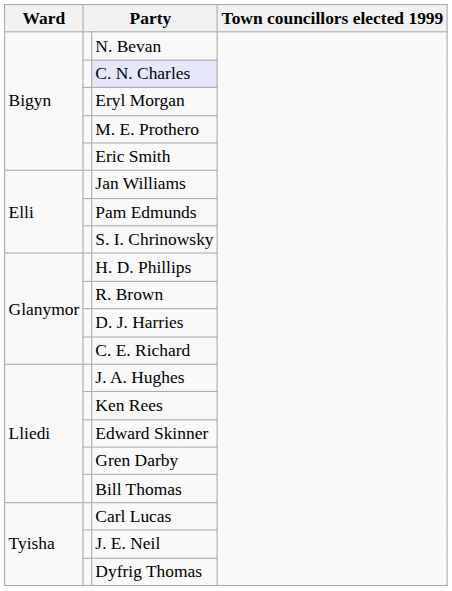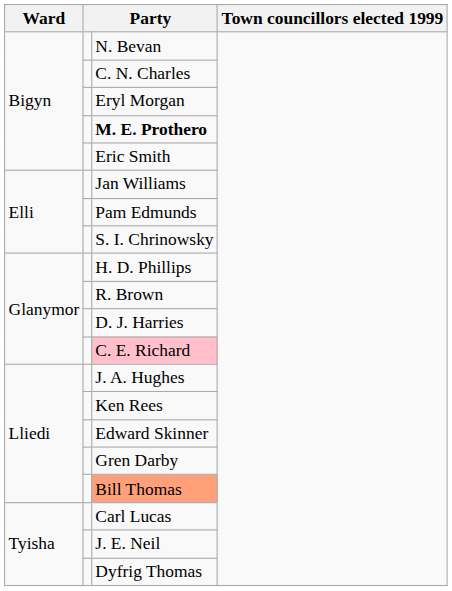C. N. Charles | column 3: lavender background -> no background
M. E. Prothero | column 3: normal -> bold
C. E. Richard | column 3: no background -> pink background
Bill Thomas | column 3: no background -> lightsalmon background
